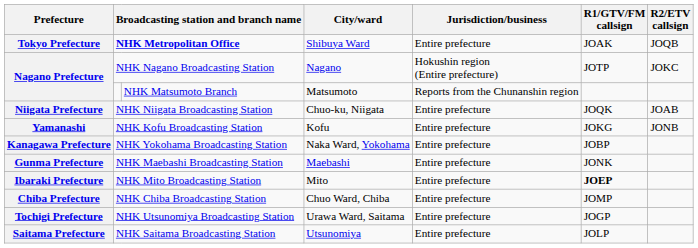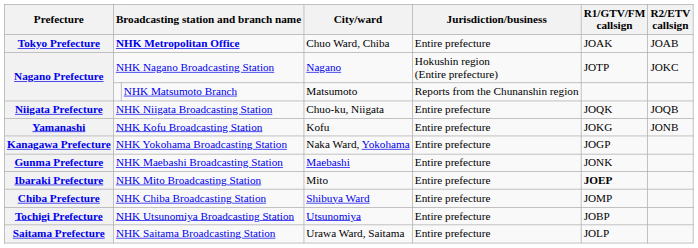Tokyo Prefecture | City/ward: Shibuya Ward -> Chuo Ward, Chiba
Tokyo Prefecture | R2/ETV callsign: JOQB -> JOAB
Niigata Prefecture | R2/ETV callsign: JOAB -> JOQB
Kanagawa Prefecture | R1/GTV/FM callsign: JOBP -> JOGP
Chiba Prefecture | City/ward: Chuo Ward, Chiba -> Shibuya Ward
Tochigi Prefecture | City/ward: Urawa Ward, Saitama -> Utsunomiya
Tochigi Prefecture | R1/GTV/FM callsign: JOGP -> JOBP
Saitama Prefecture | City/ward: Utsunomiya -> Urawa Ward, Saitama
